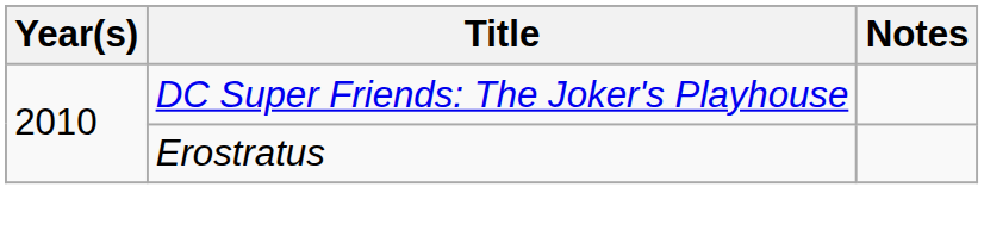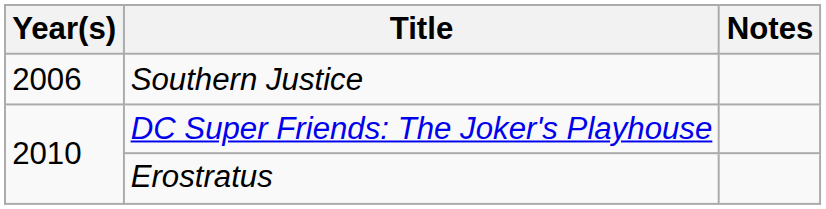+ row: 2006 | Southern Justice
